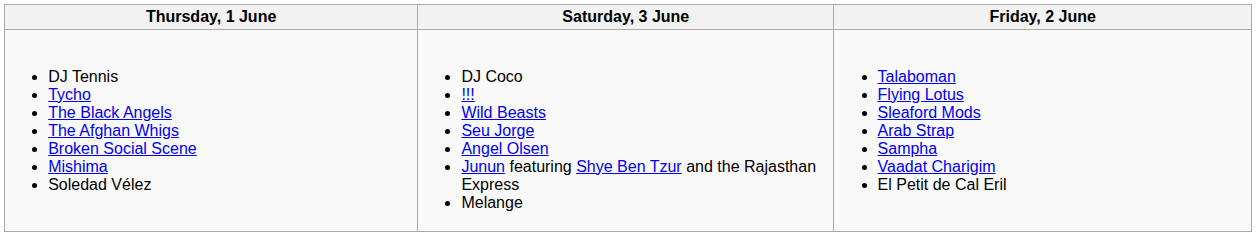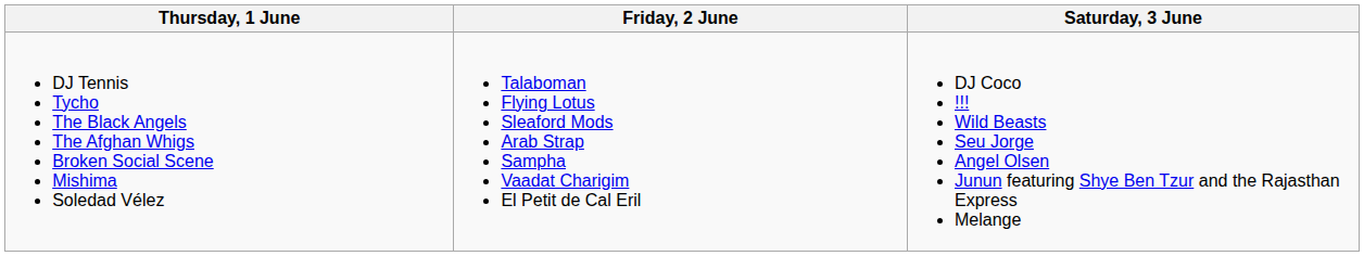columns swapped: Friday, 2 June <-> Saturday, 3 June
